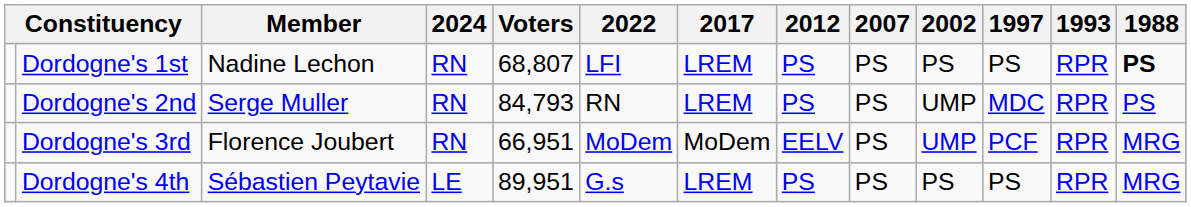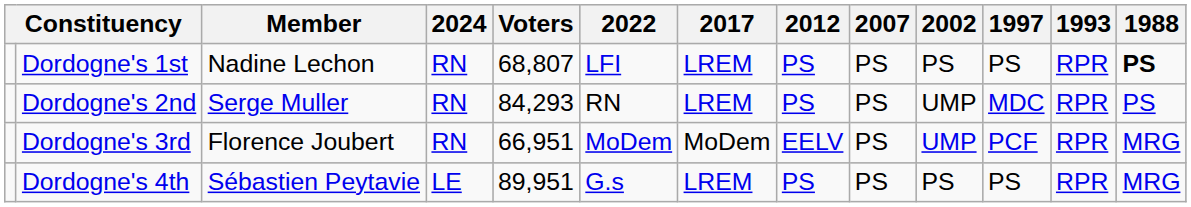Dordogne's 2nd | Voters: 84,793 -> 84,293
